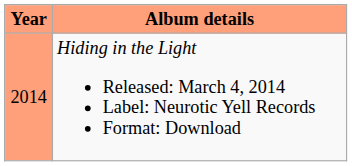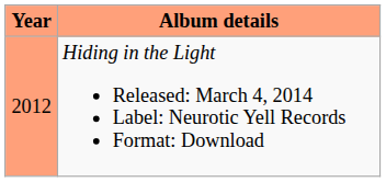row 2 | Year: 2014 -> 2012
